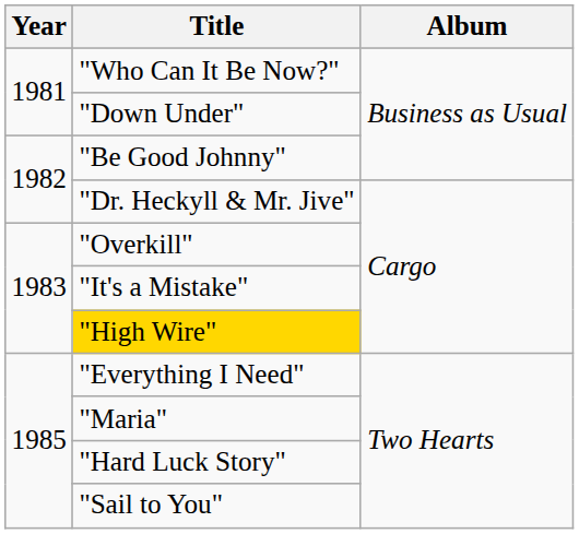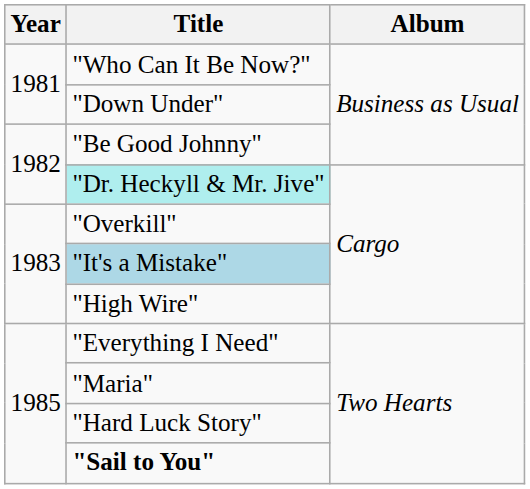"Dr. Heckyll & Mr. Jive" | Title: no background -> paleturquoise background
"It's a Mistake" | Title: no background -> lightblue background
"High Wire" | Title: gold background -> no background
"Sail to You" | Title: normal -> bold
